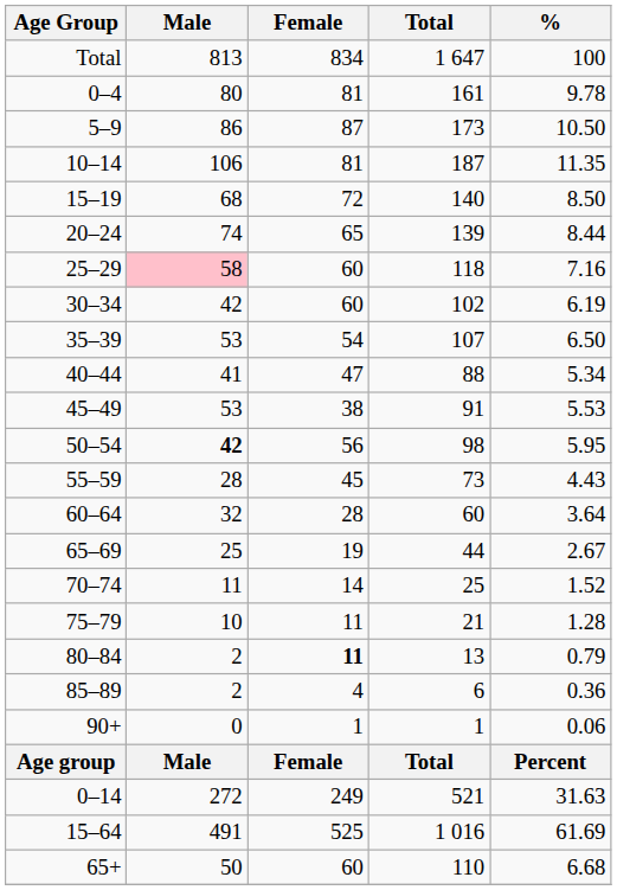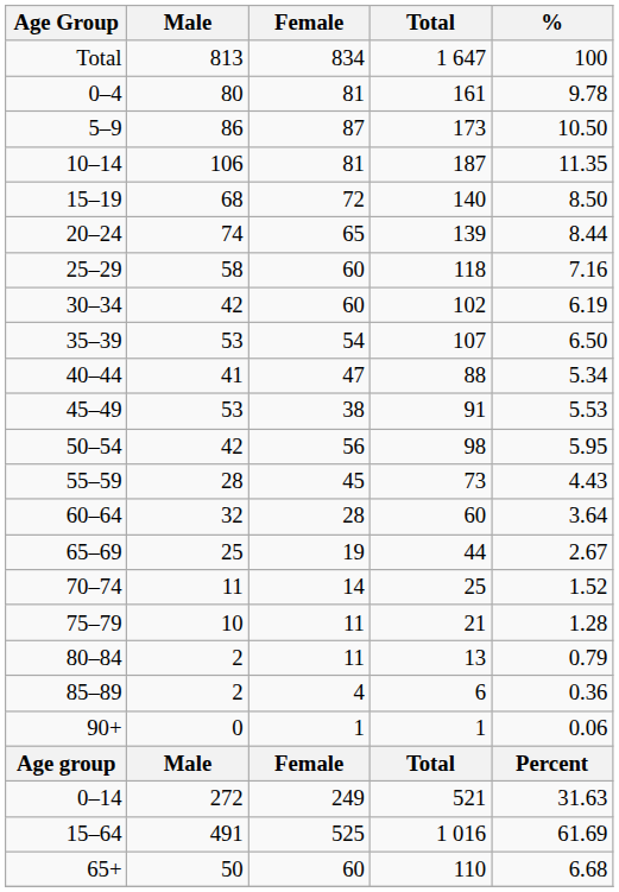25–29 | Male: pink background -> no background
50–54 | Male: bold -> normal
80–84 | Female: bold -> normal
